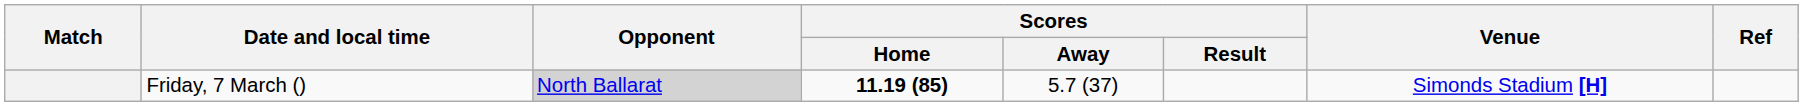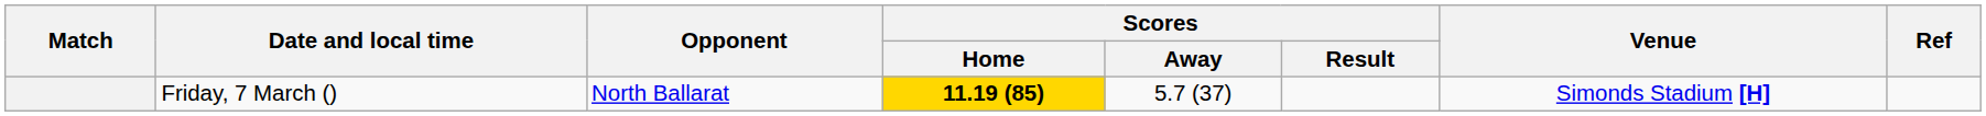Friday, 7 March () | Opponent: lightgrey background -> no background
Friday, 7 March () | Scores / Home: no background -> gold background
